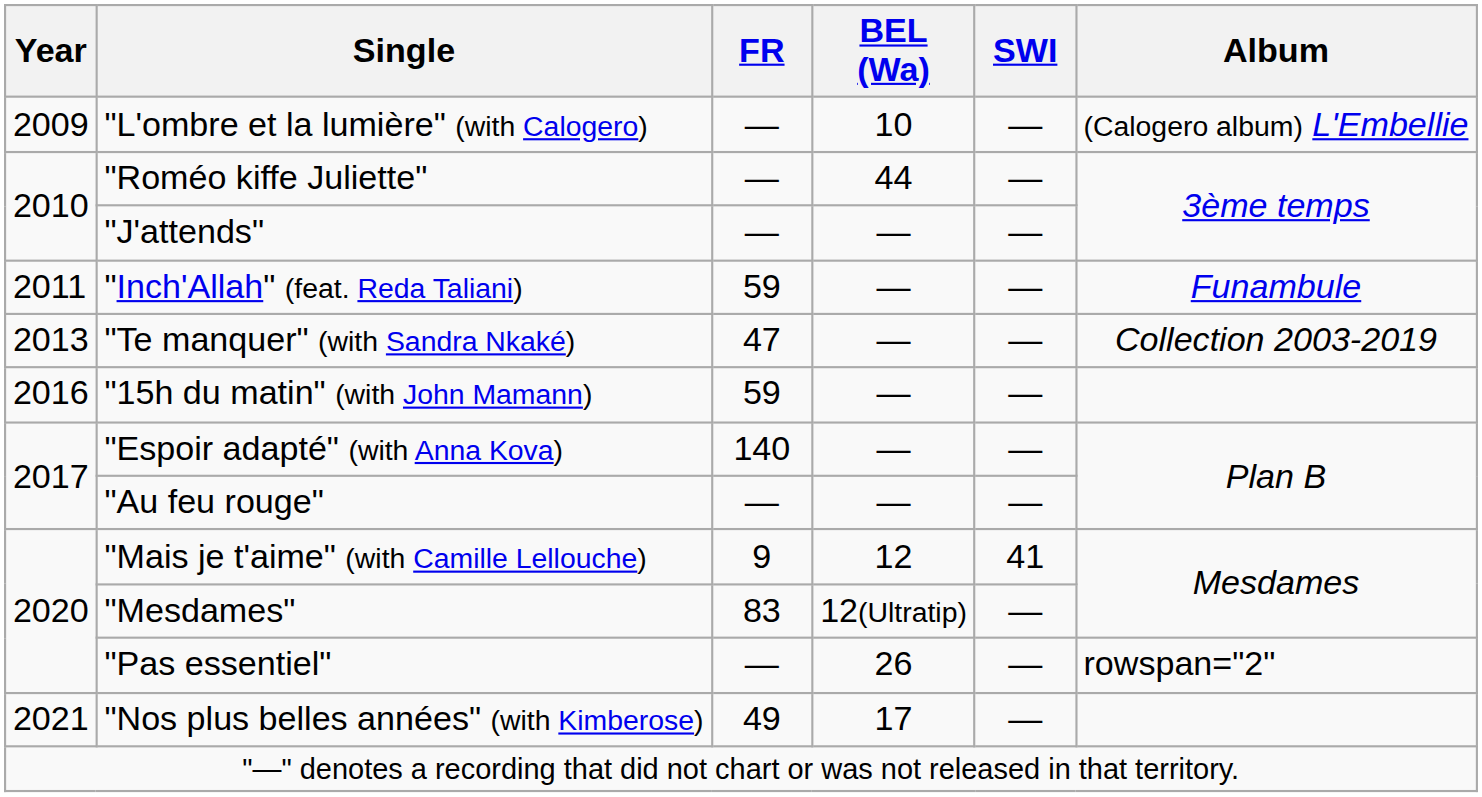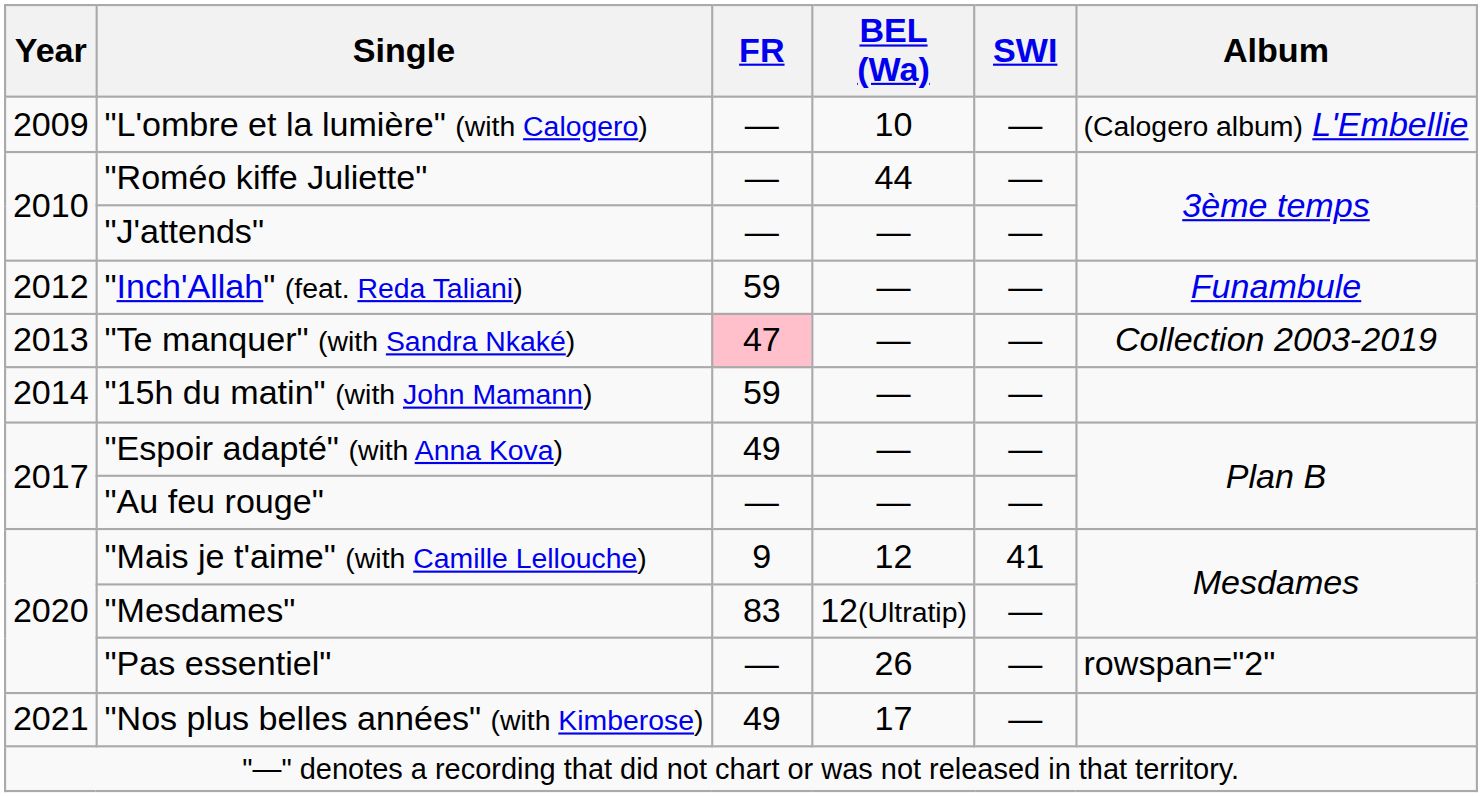"Inch'Allah" (feat. Reda Taliani) | Year: 2011 -> 2012
"Te manquer" (with Sandra Nkaké) | FR: no background -> pink background
"15h du matin" (with John Mamann) | Year: 2016 -> 2014
"Espoir adapté" (with Anna Kova) | FR: 140 -> 49
